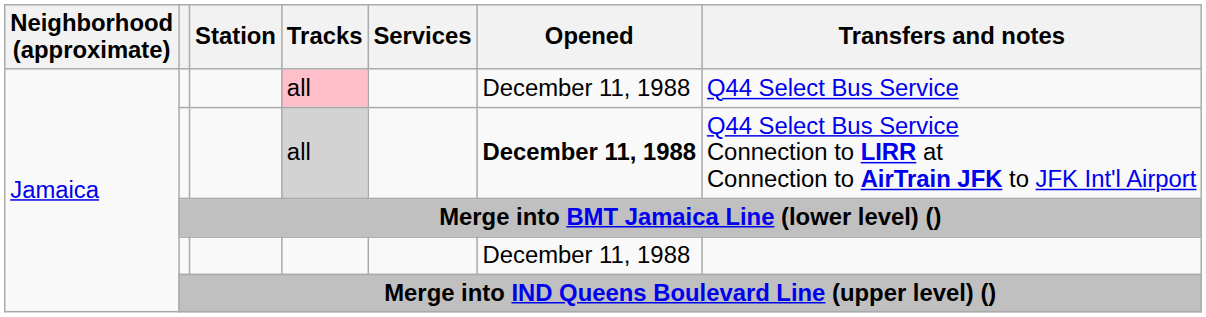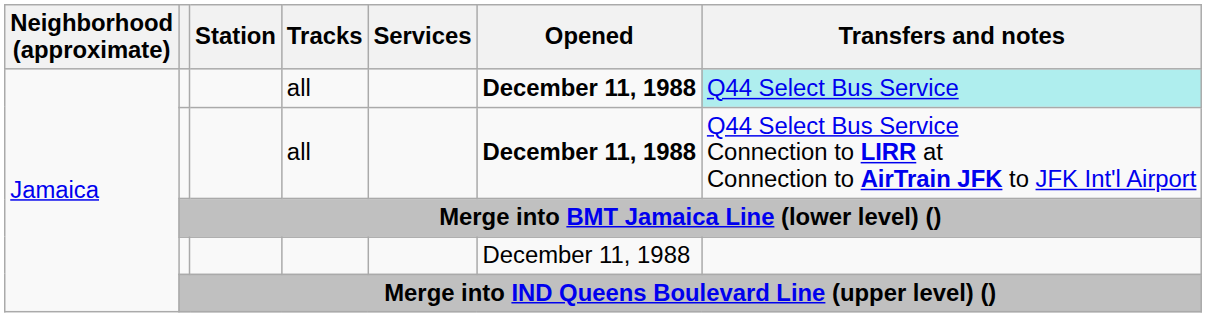row 2 | Tracks: pink background -> no background
row 2 | Opened: normal -> bold
row 2 | Transfers and notes: no background -> paleturquoise background
row 3 | Tracks: lightgrey background -> no background
